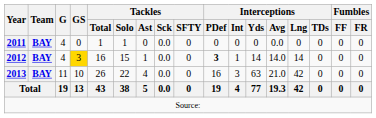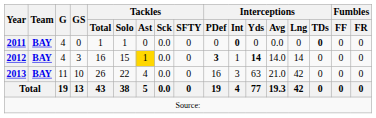2011 | Interceptions / Int: normal -> bold
2011 | Interceptions / TDs: normal -> bold
2012 | GS: gold background -> no background
2012 | Tackles / Ast: no background -> gold background
2012 | Interceptions / Yds: normal -> bold
